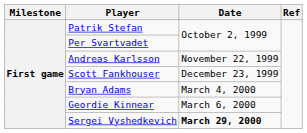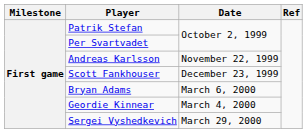Bryan Adams | Date: March 4, 2000 -> March 6, 2000
Geordie Kinnear | Date: March 6, 2000 -> March 4, 2000
Sergei Vyshedkevich | Date: bold -> normal
